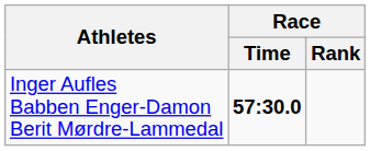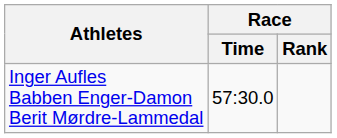Inger Aufles Babben Enger-Damon Berit Mørdre-Lammedal | Race / Time: bold -> normal
